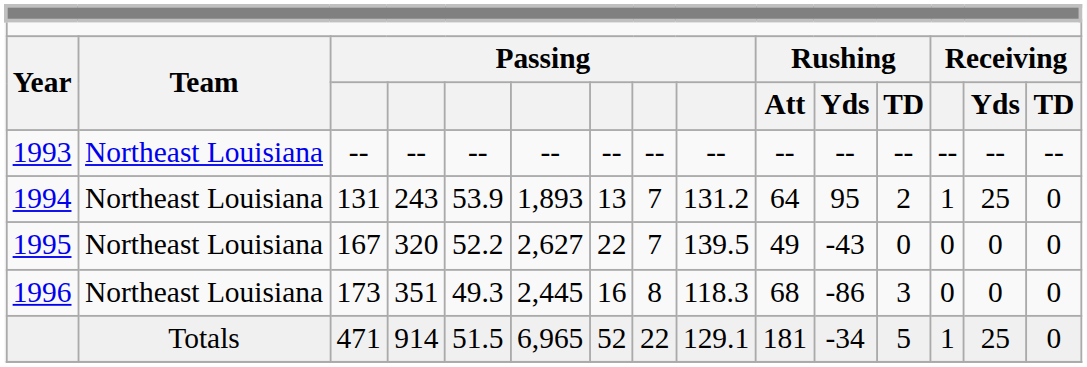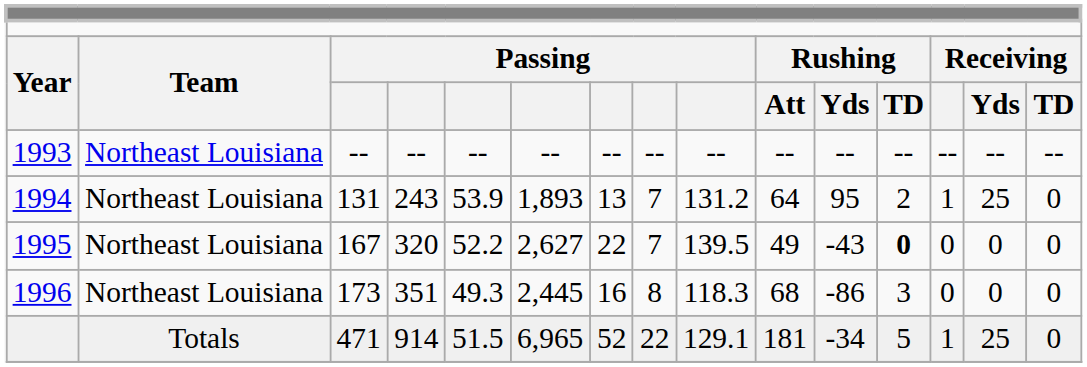167 | column 12: normal -> bold
